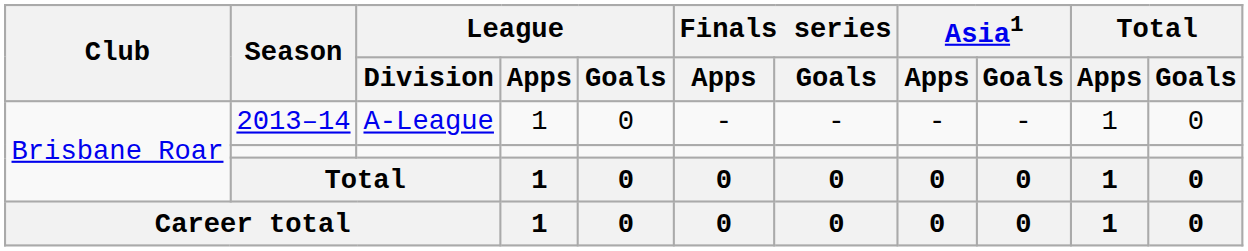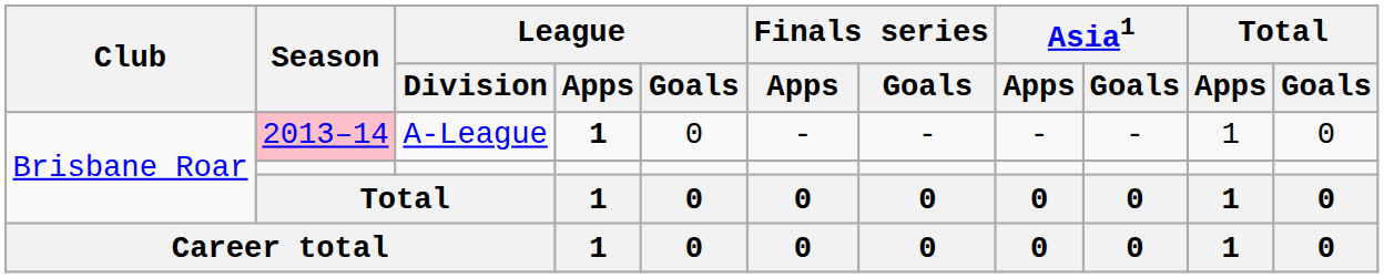A-League | Season: no background -> pink background
A-League | League / Apps: normal -> bold
